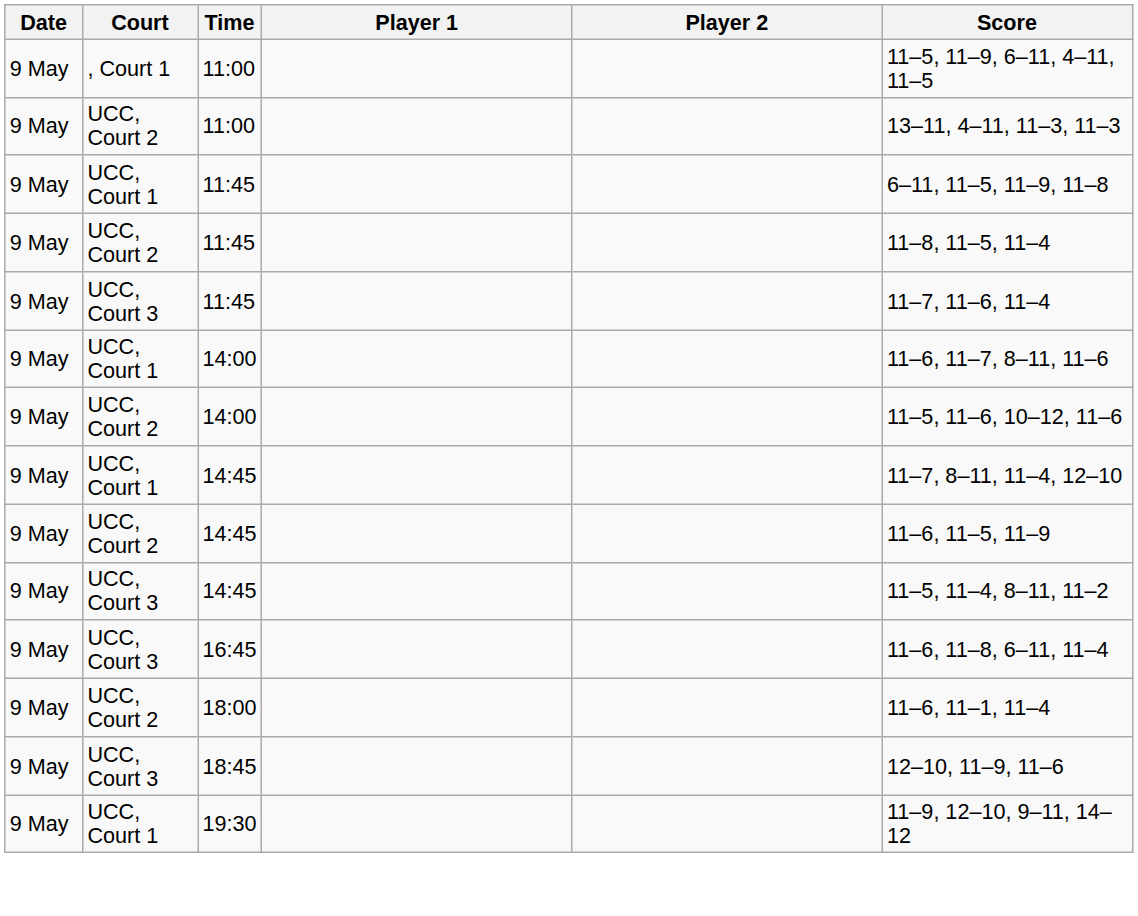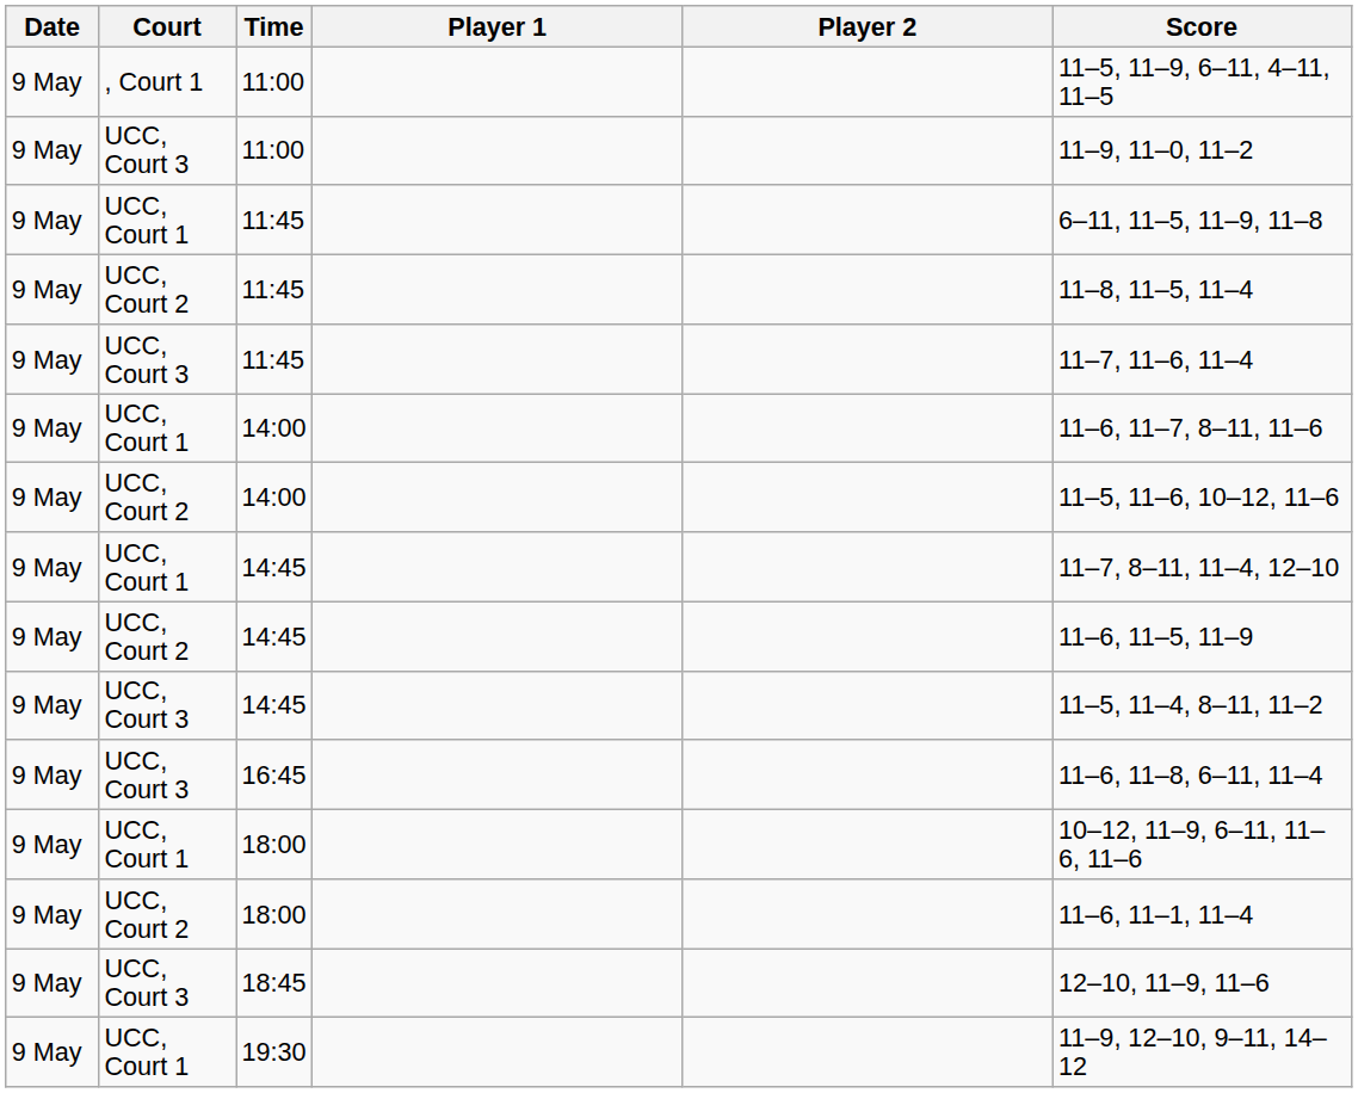- row: 9 May | UCC, Court 2 | 11:00 | 13–11, 4–11, 11–3, 11–3
+ row: 9 May | UCC, Court 3 | 11:00 | 11–9, 11–0, 11–2
+ row: 9 May | UCC, Court 1 | 18:00 | 10–12, 11–9, 6–11, 11–6, 11–6
